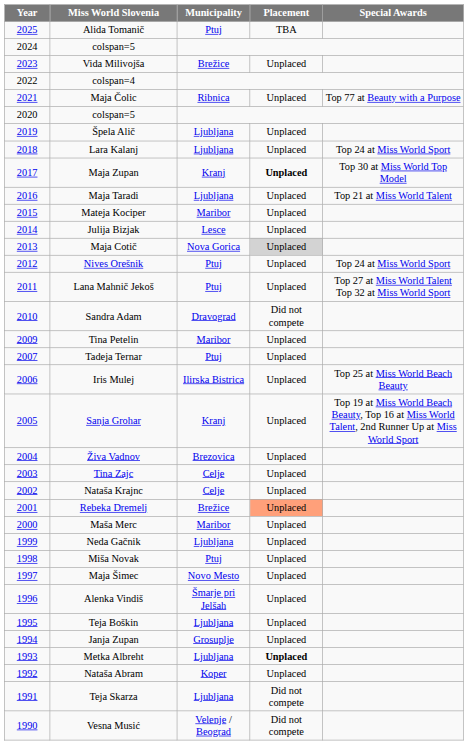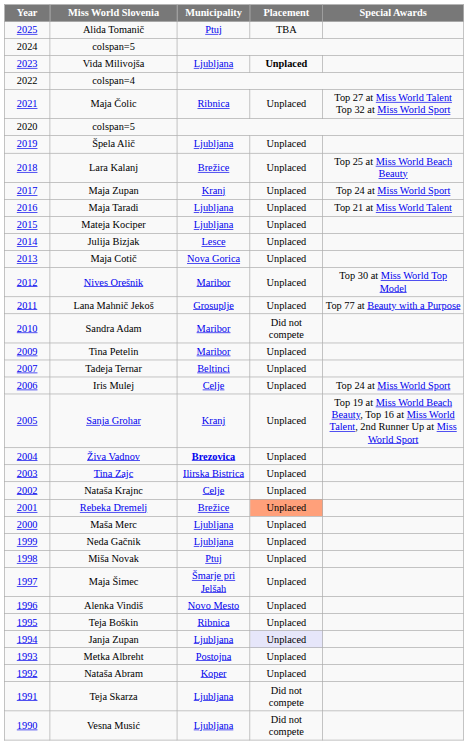Vida Milivojša | Municipality: Brežice -> Ljubljana
Vida Milivojša | Placement: normal -> bold
Maja Čolic | Special Awards: Top 77 at Beauty with a Purpose -> Top 27 at Miss World Talent Top 32 at Miss World Sport
Lara Kalanj | Municipality: Ljubljana -> Brežice
Lara Kalanj | Special Awards: Top 24 at Miss World Sport -> Top 25 at Miss World Beach Beauty
Maja Zupan | Placement: bold -> normal
Maja Zupan | Special Awards: Top 30 at Miss World Top Model -> Top 24 at Miss World Sport
Mateja Kociper | Municipality: Maribor -> Ljubljana
Maja Cotič | Placement: lightgrey background -> no background
Nives Orešnik | Municipality: Ptuj -> Maribor
Nives Orešnik | Special Awards: Top 24 at Miss World Sport -> Top 30 at Miss World Top Model
Lana Mahnič Jekoš | Municipality: Ptuj -> Grosuplje
Lana Mahnič Jekoš | Special Awards: Top 27 at Miss World Talent Top 32 at Miss World Sport -> Top 77 at Beauty with a Purpose
Sandra Adam | Municipality: Dravograd -> Maribor
Tadeja Ternar | Municipality: Ptuj -> Beltinci
Iris Mulej | Municipality: Ilirska Bistrica -> Celje
Iris Mulej | Special Awards: Top 25 at Miss World Beach Beauty -> Top 24 at Miss World Sport
Živa Vadnov | Municipality: normal -> bold
Tina Zajc | Municipality: Celje -> Ilirska Bistrica
Maša Merc | Municipality: Maribor -> Ljubljana
Maja Šimec | Municipality: Novo Mesto -> Šmarje pri Jelšah
Alenka Vindiš | Municipality: Šmarje pri Jelšah -> Novo Mesto
Teja Boškin | Municipality: Ljubljana -> Ribnica
Janja Zupan | Municipality: Grosuplje -> Ljubljana
Janja Zupan | Placement: no background -> lavender background
Metka Albreht | Municipality: Ljubljana -> Postojna
Metka Albreht | Placement: bold -> normal
Vesna Musić | Municipality: Velenje / Beograd -> Ljubljana
